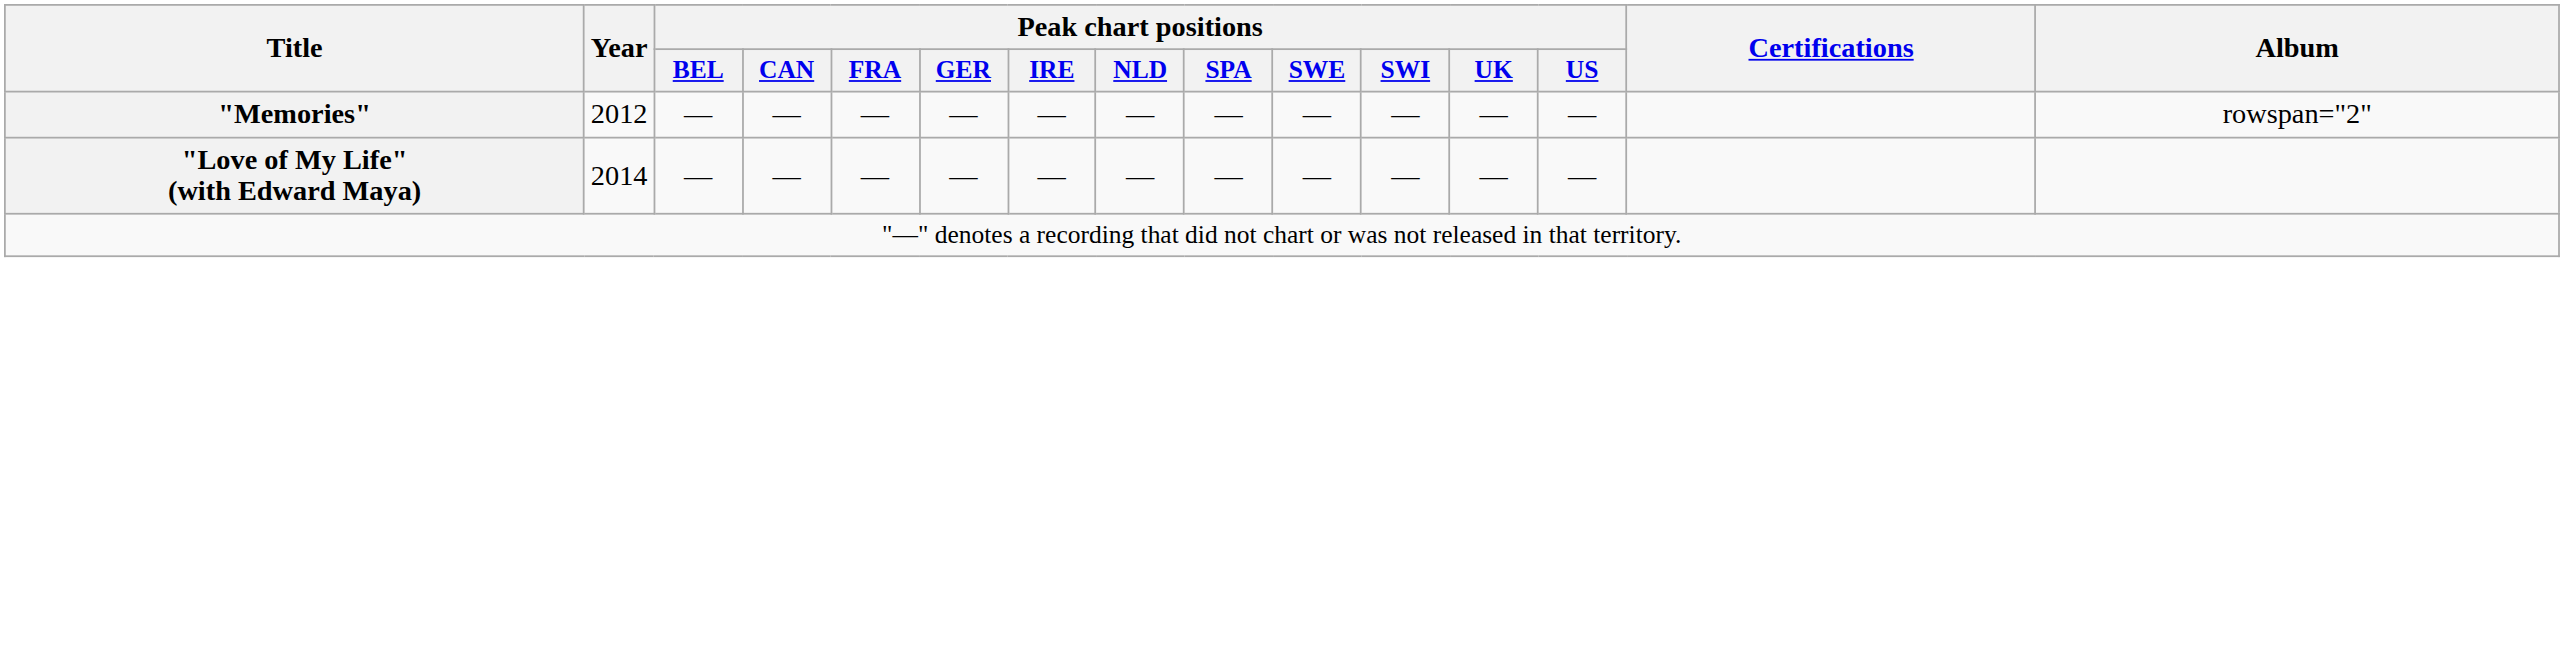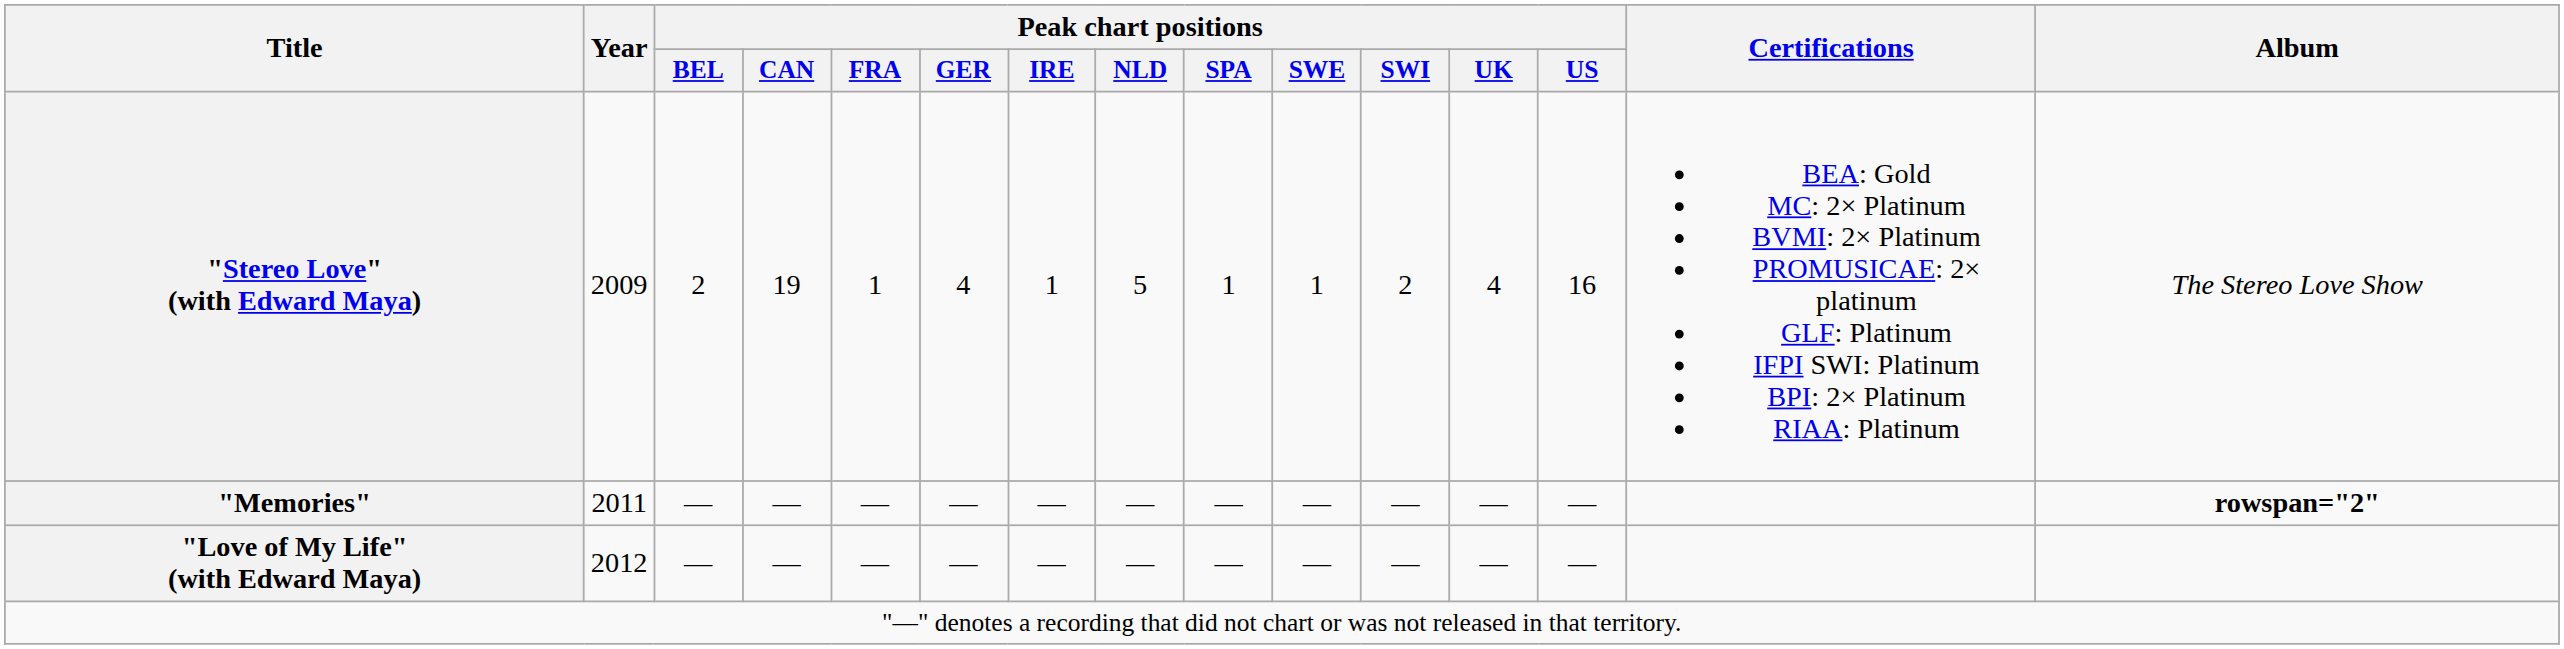+ row: "Stereo Love" (with Edward Maya) | 2009 | 2 | 19 | 1 | 4 | 1 | 5 | 1 | 1 | 2 | 4 | 16 | BEA: Gold MC: 2× Platinum BVMI: 2× Platinum PROMUSICAE: 2× platinum GLF: Platinum IFPI SWI: Platinum BPI: 2× Platinum RIAA: Platinum | The Stereo Love Show
"Memories" | Year: 2012 -> 2011
"Memories" | Album: normal -> bold
"Love of My Life" (with Edward Maya) | Year: 2014 -> 2012
